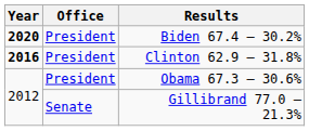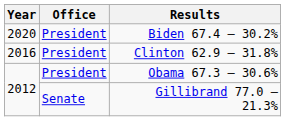Biden 67.4 – 30.2% | Year: bold -> normal
Clinton 62.9 – 31.8% | Year: bold -> normal
